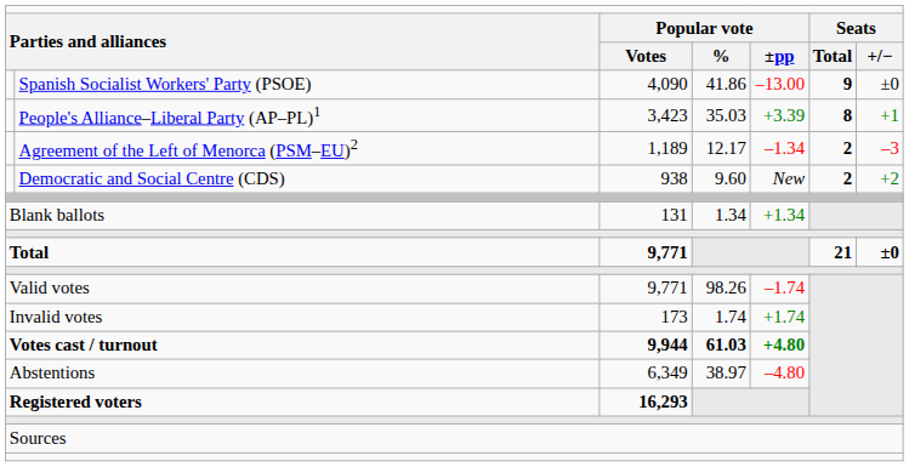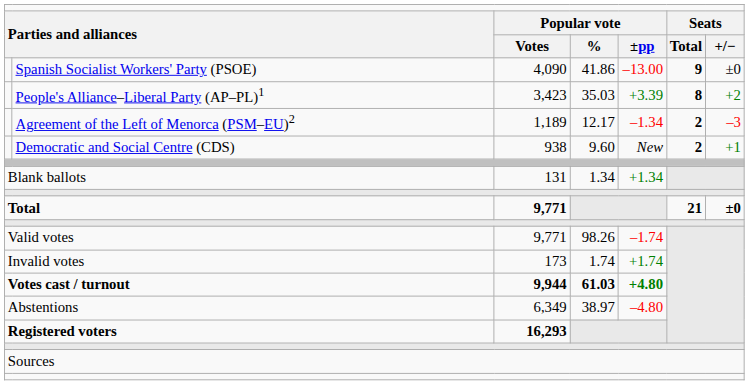People's Alliance–Liberal Party (AP–PL)1 | column 7: +1 -> +2
Democratic and Social Centre (CDS) | column 7: +2 -> +1
